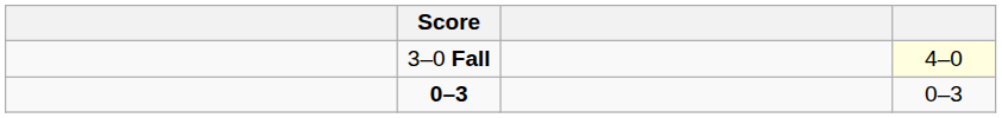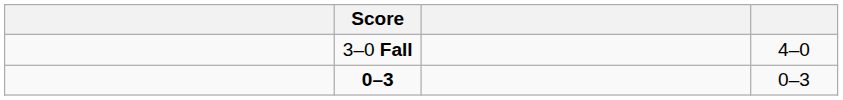3–0 Fall | column 4: lightyellow background -> no background
